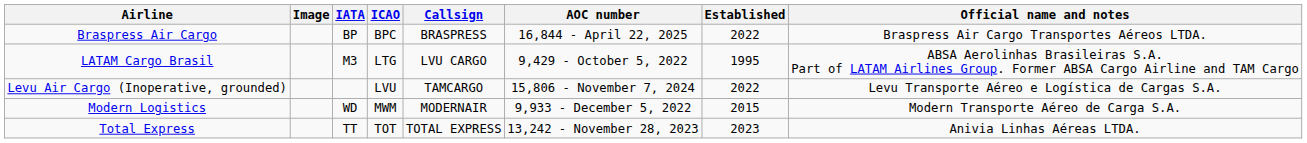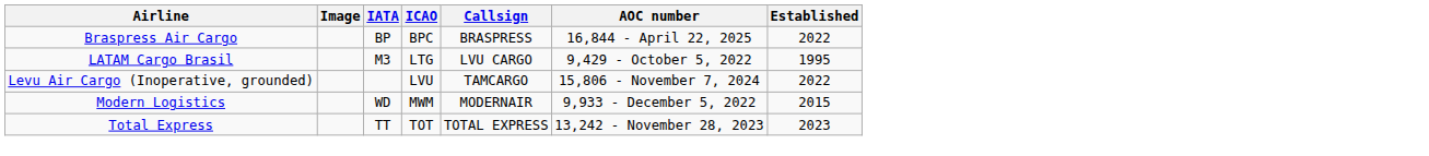- column: Official name and notes | Braspress Air Cargo Transportes Aéreos LTDA. | ABSA Aerolinhas Brasileiras S.A. Part of LATAM Airlines Group. Former ABSA Cargo Airline and TAM Cargo | Levu Transporte Aéreo e Logística de Cargas S.A. | Modern Transporte Aéreo de Carga S.A. | Anivia Linhas Aéreas LTDA.
